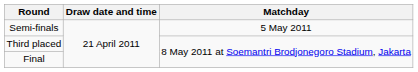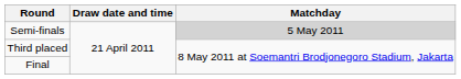Semi-finals | Matchday: no background -> lightgrey background
